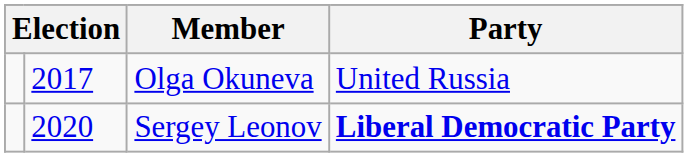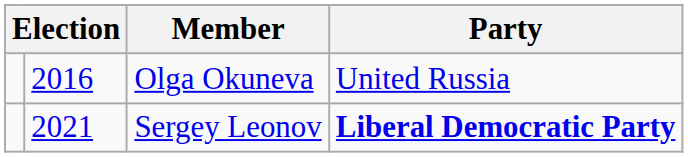Olga Okuneva | column 2: 2017 -> 2016
Sergey Leonov | column 2: 2020 -> 2021
